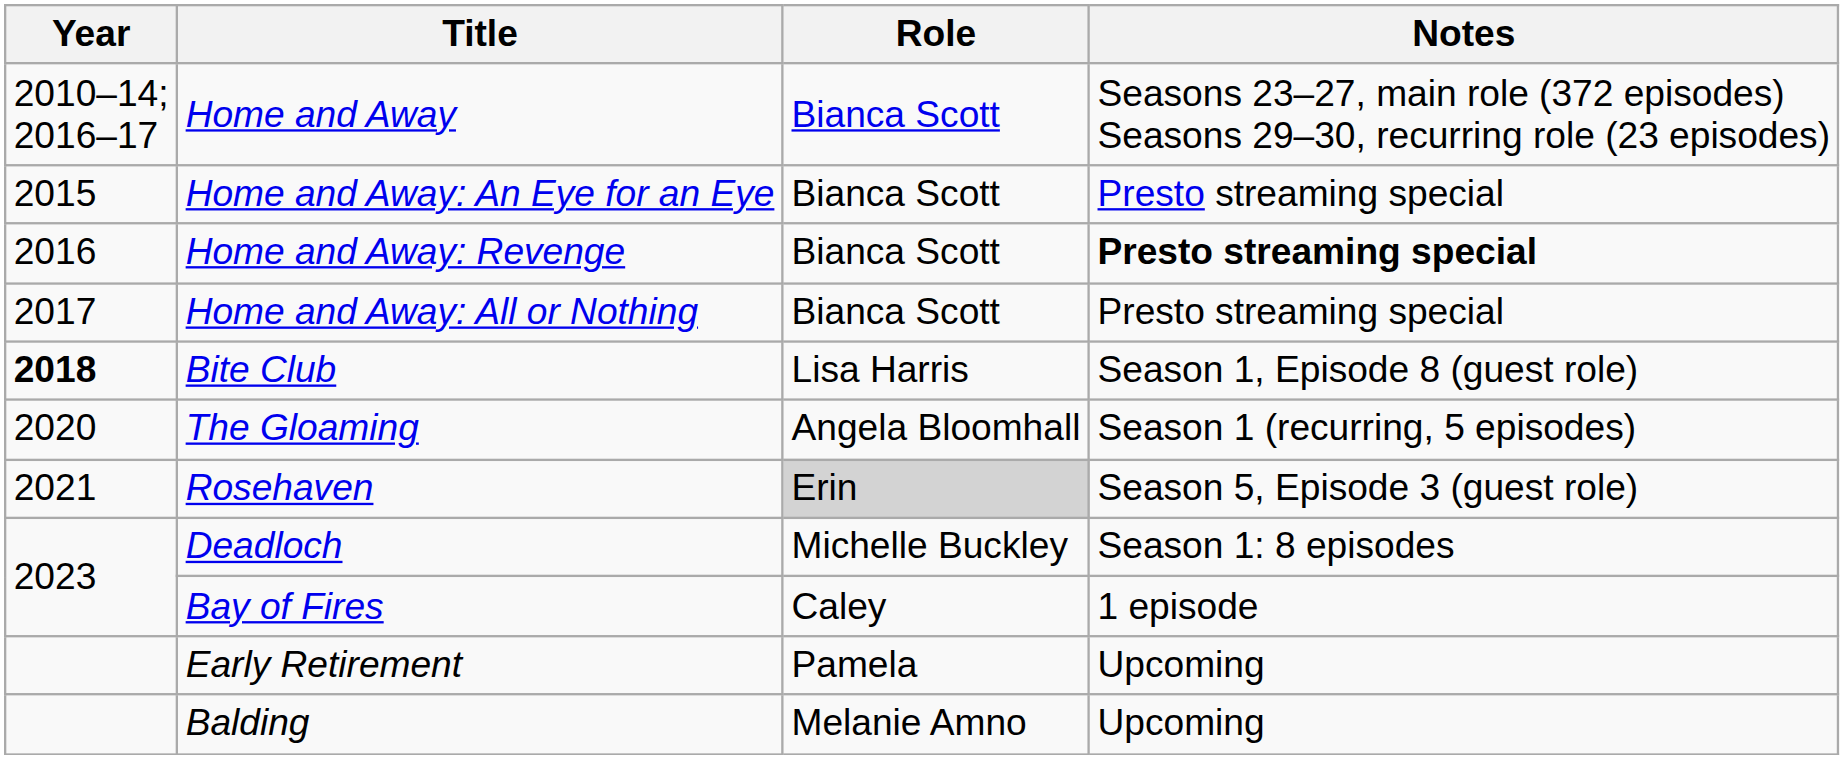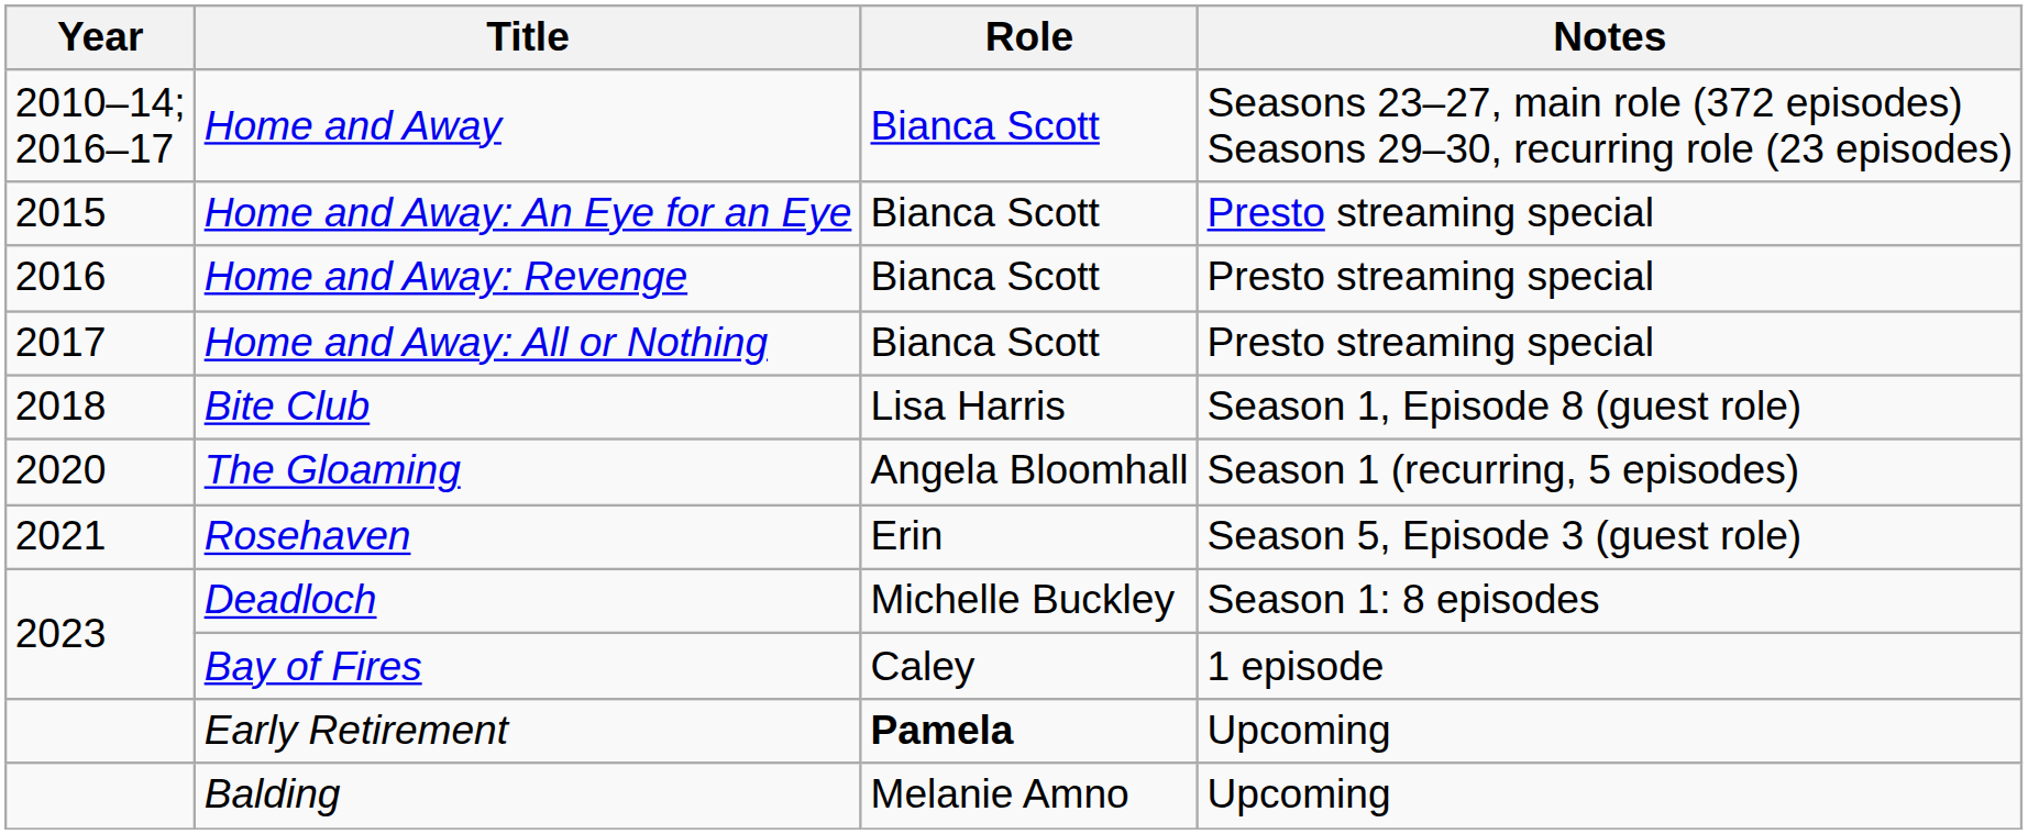Home and Away: Revenge | Notes: bold -> normal
Bite Club | Year: bold -> normal
Rosehaven | Role: lightgrey background -> no background
Early Retirement | Role: normal -> bold
